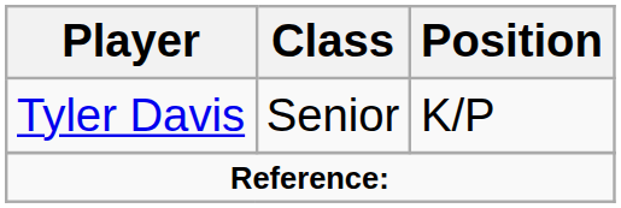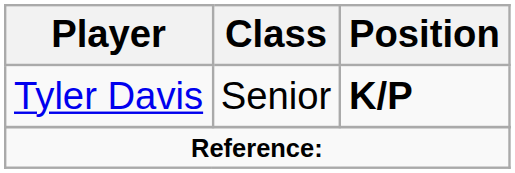Tyler Davis | Position: normal -> bold
